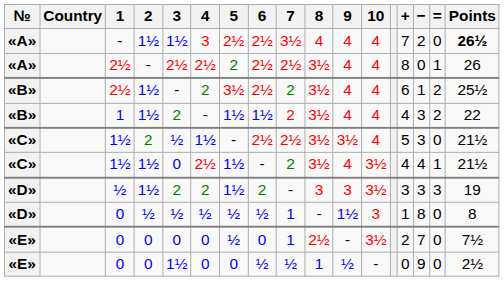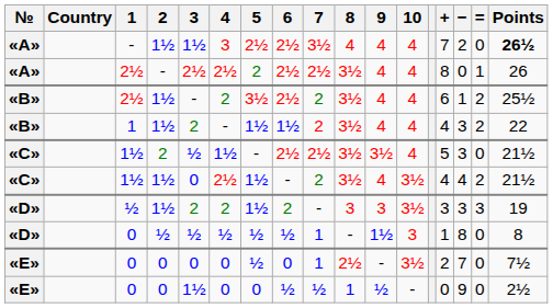row 7 | =: 1 -> 2
